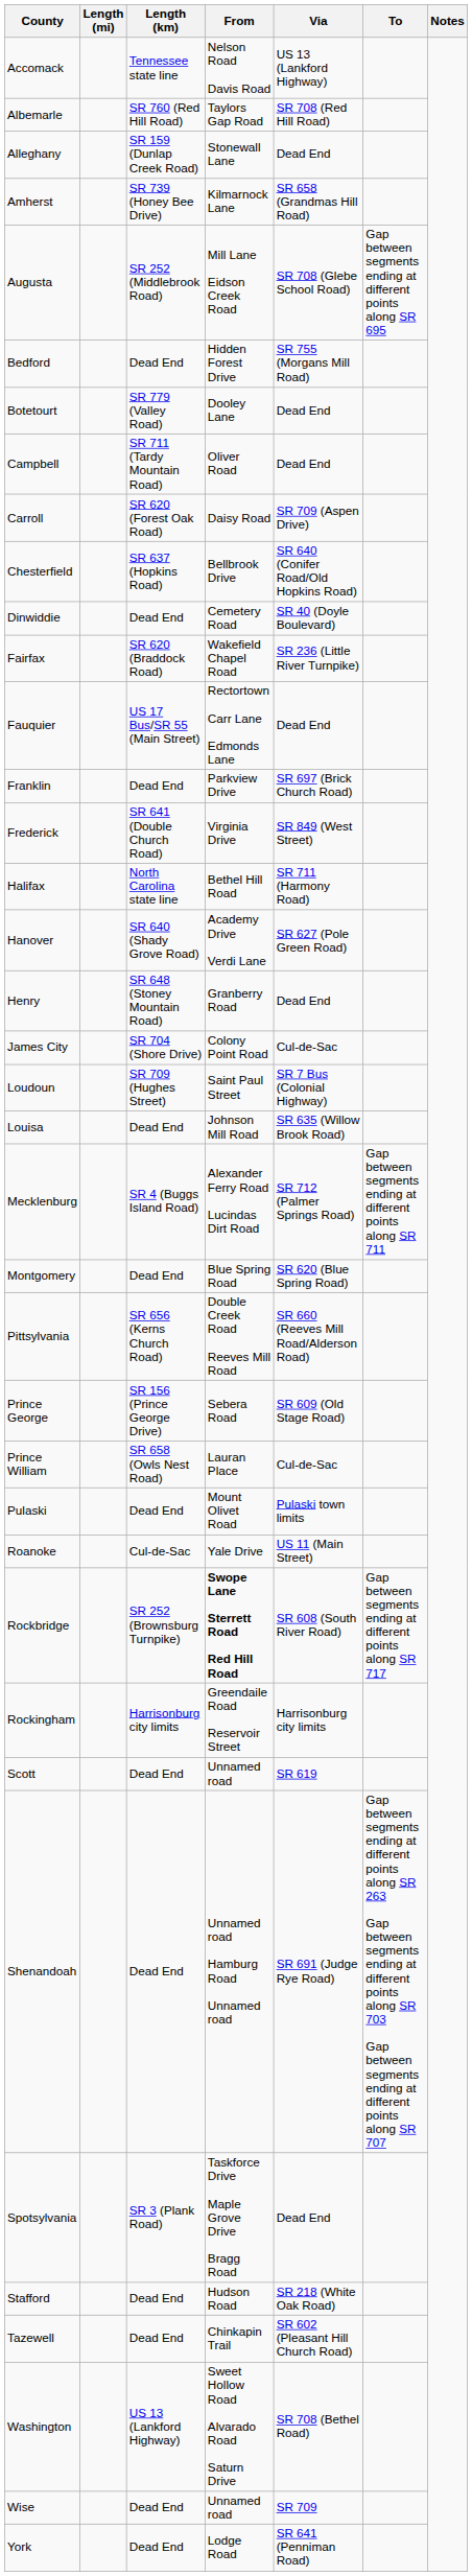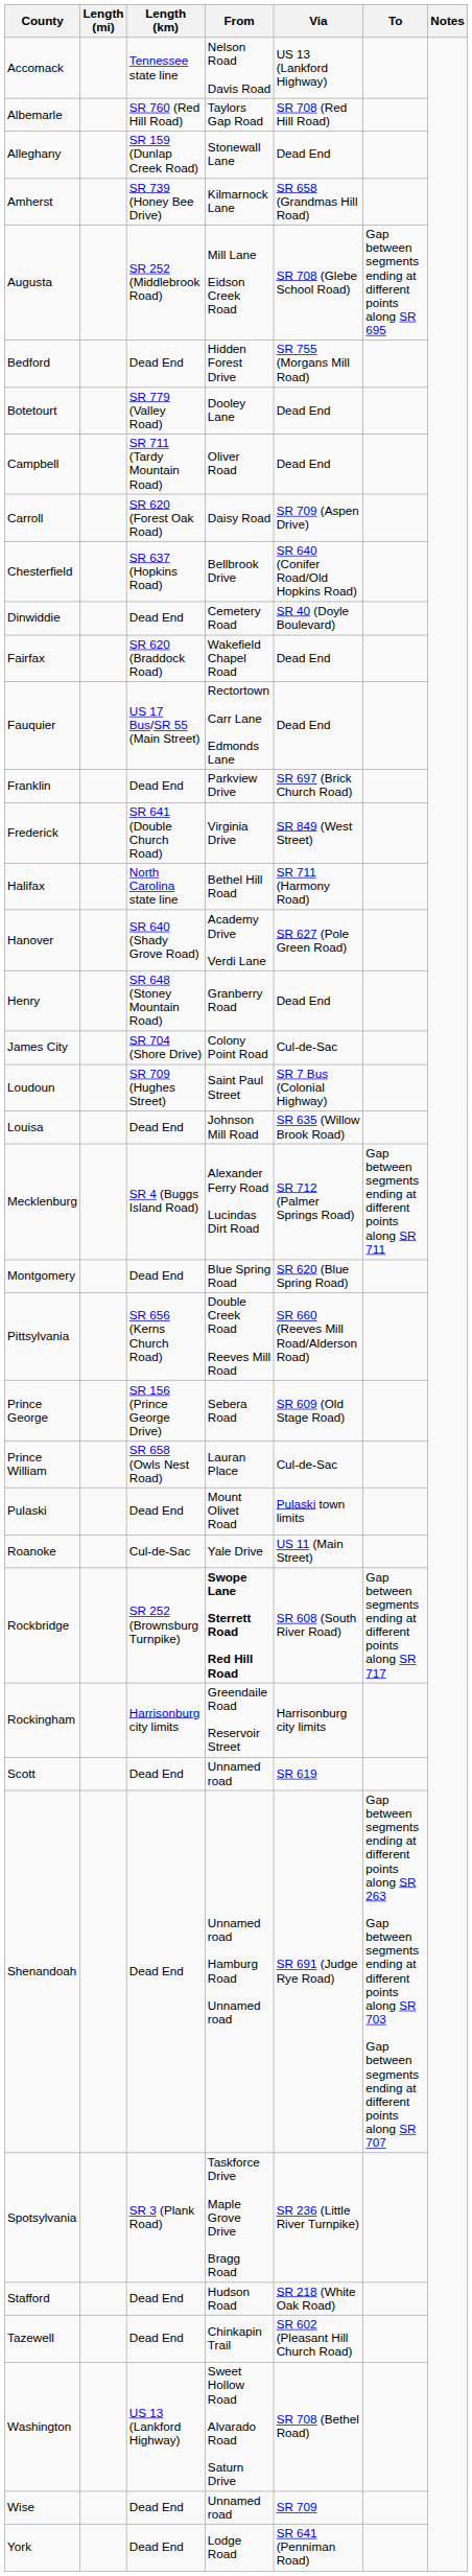Fairfax | Via: SR 236 (Little River Turnpike) -> Dead End
Spotsylvania | Via: Dead End -> SR 236 (Little River Turnpike)
